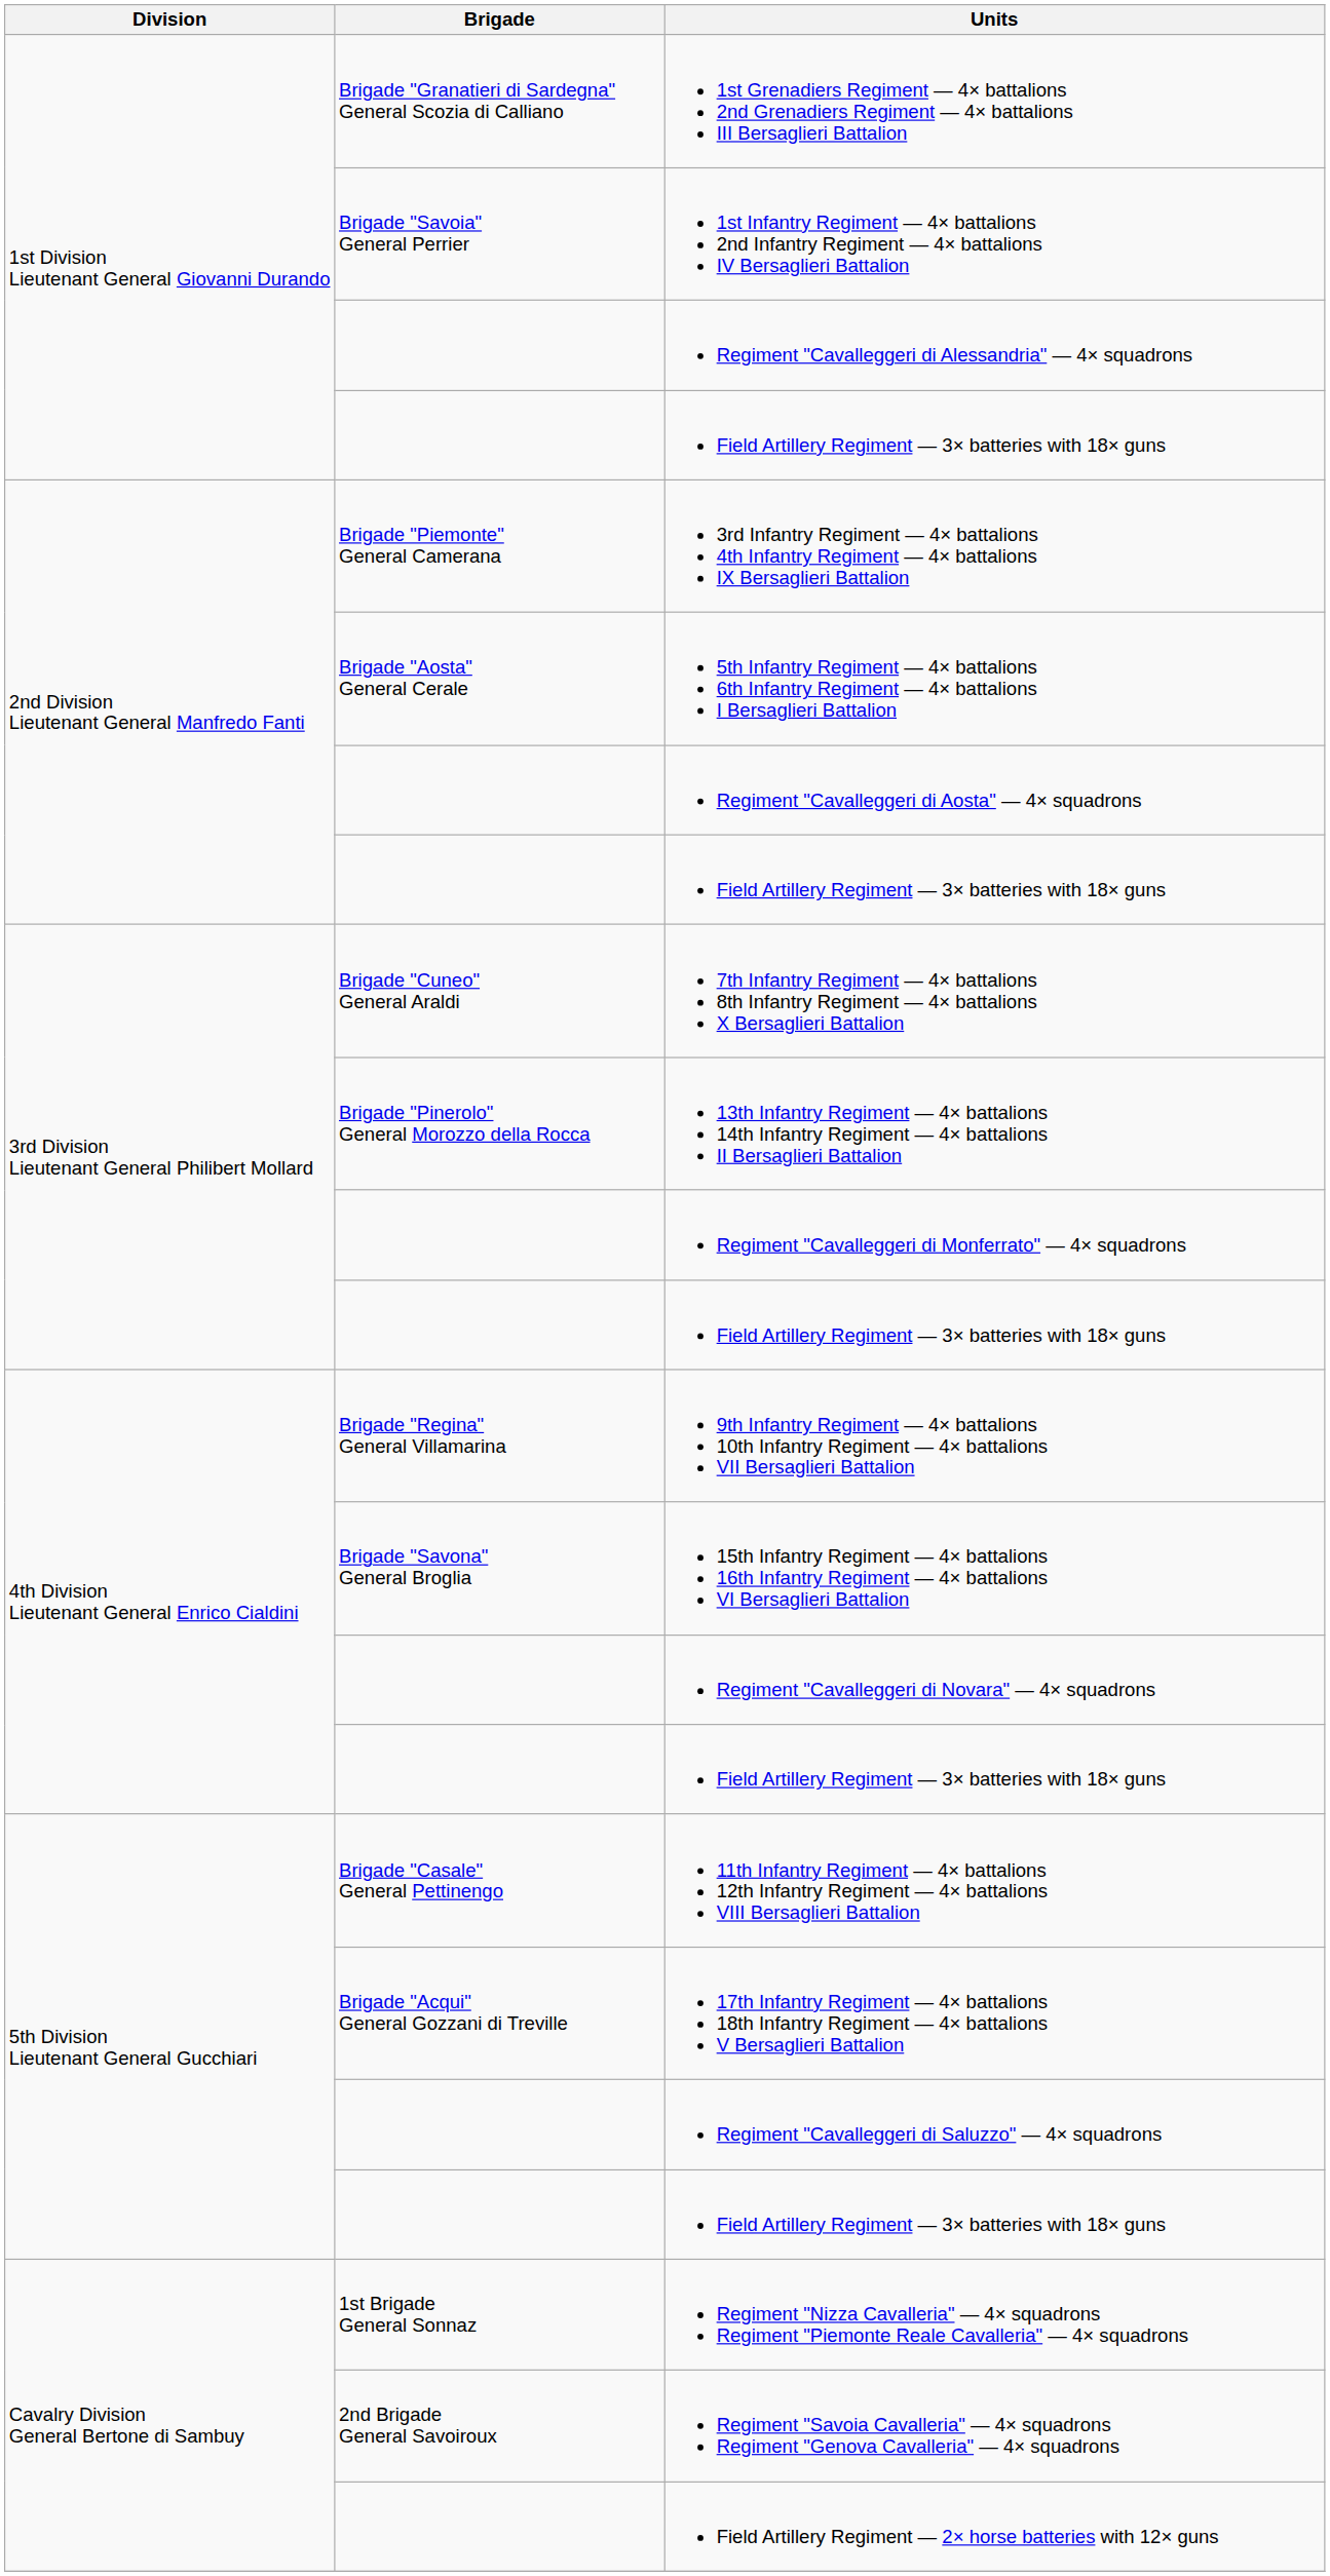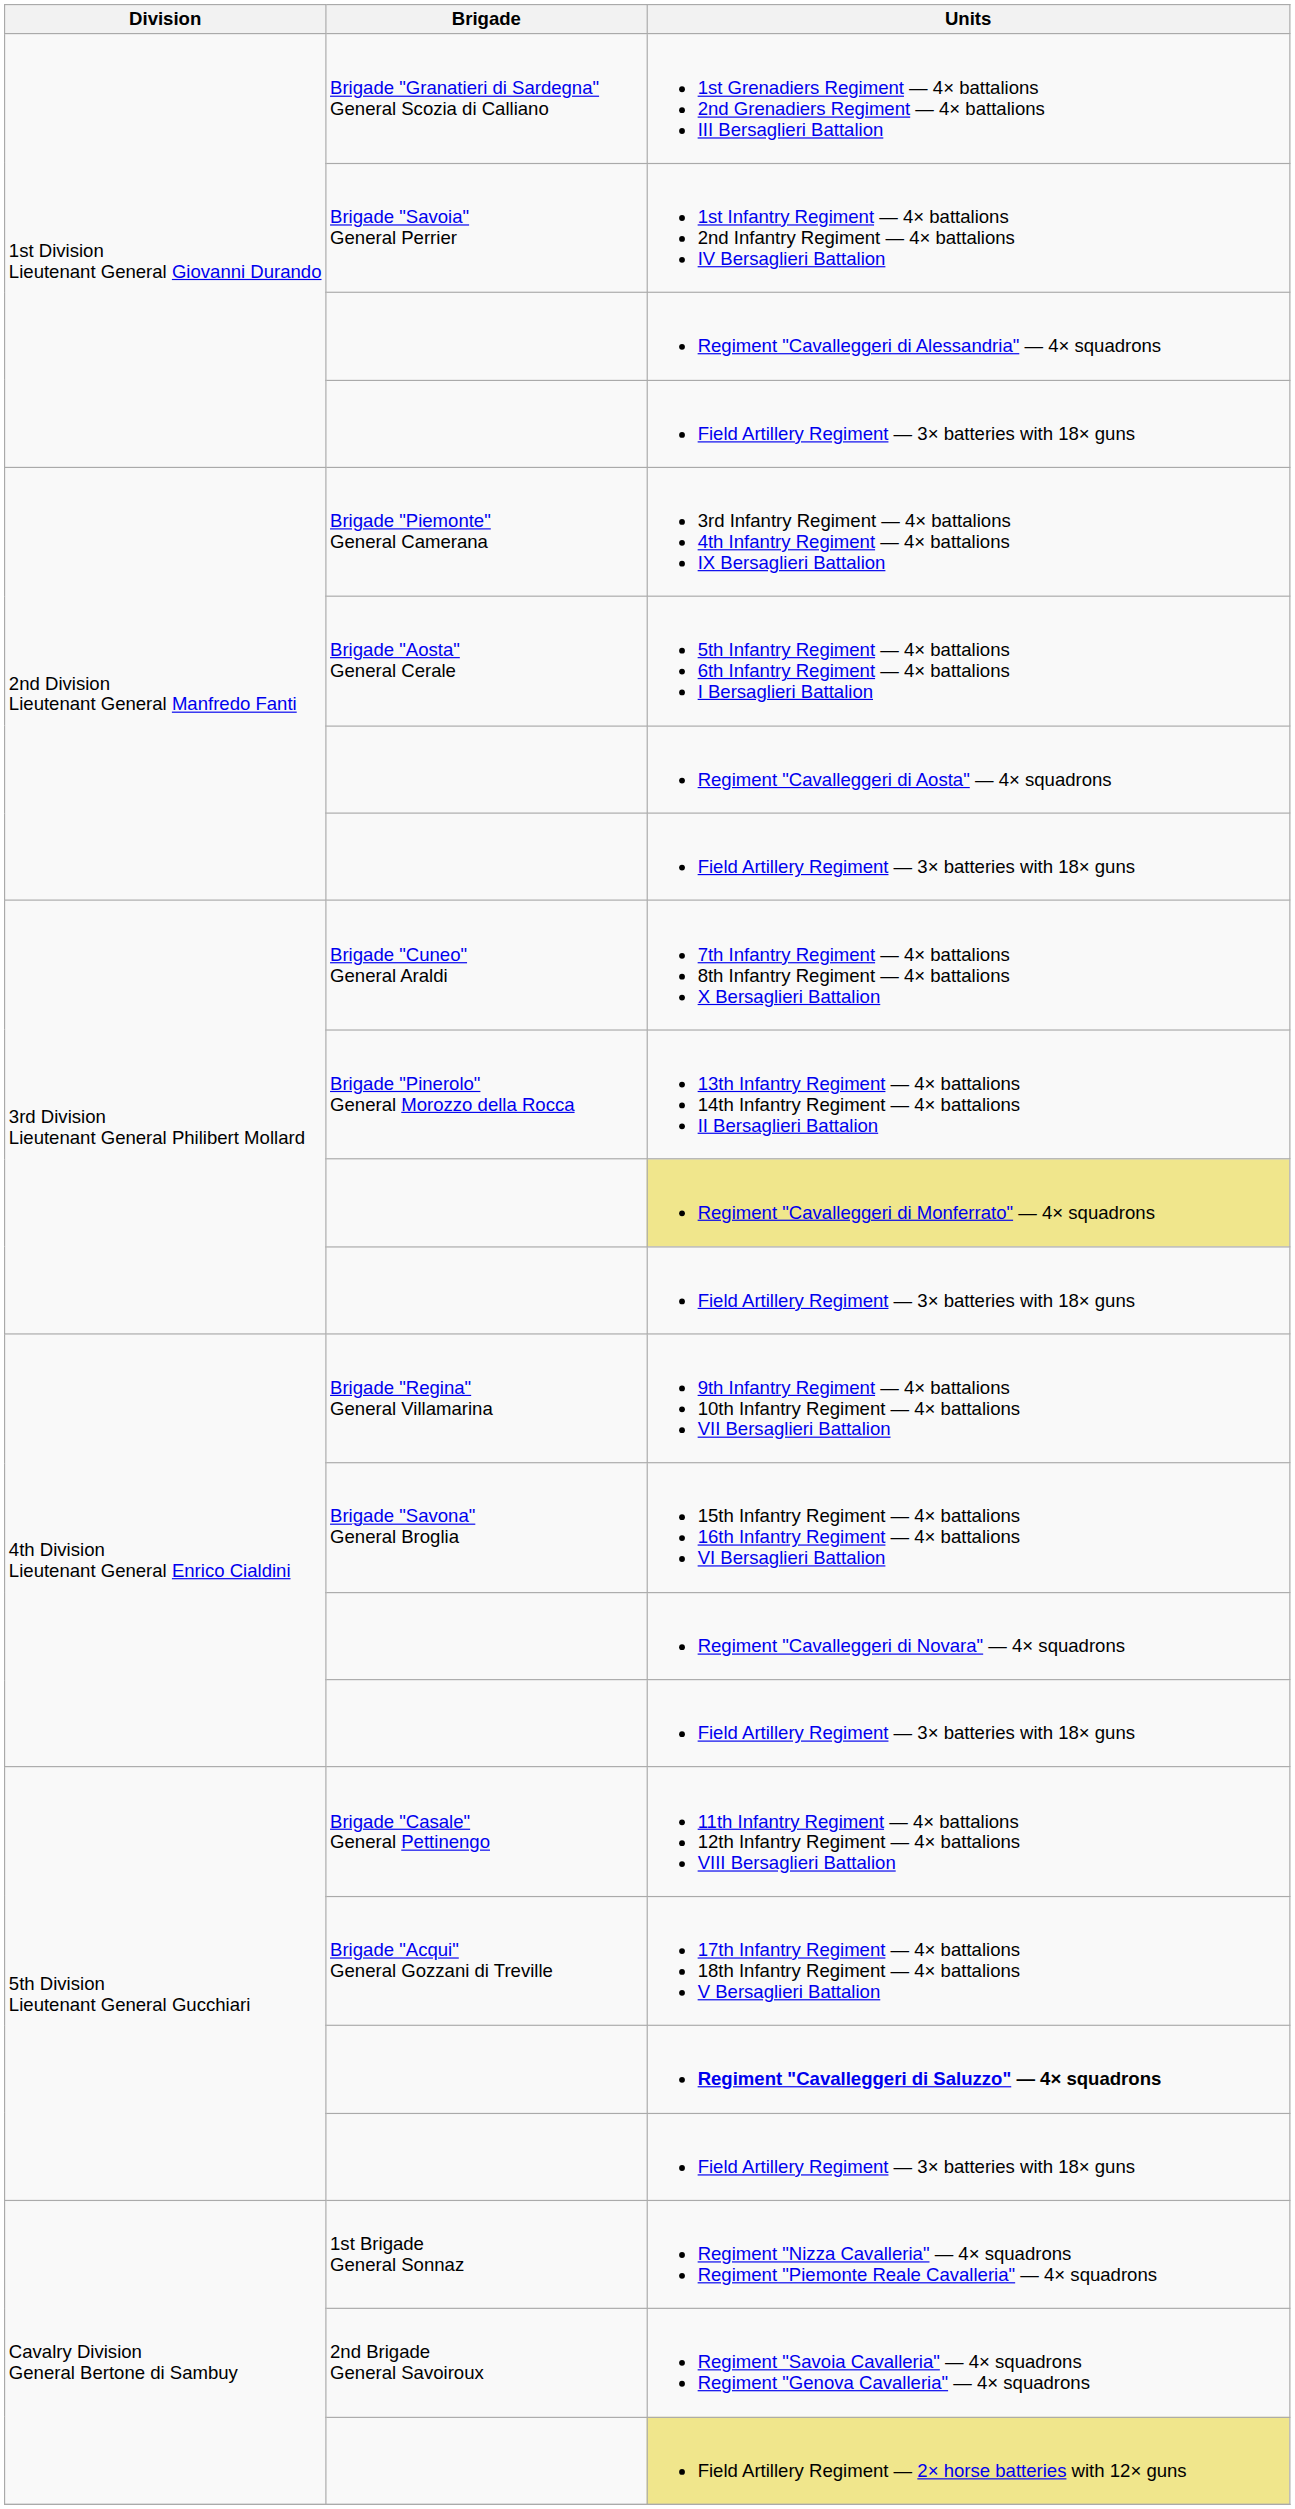Regiment "Cavalleggeri di Monferrato" — 4× squadrons | Units: no background -> khaki background
Regiment "Cavalleggeri di Saluzzo" — 4× squadrons | Units: normal -> bold
Field Artillery Regiment — 2× horse batteries with 12× guns | Units: no background -> khaki background
